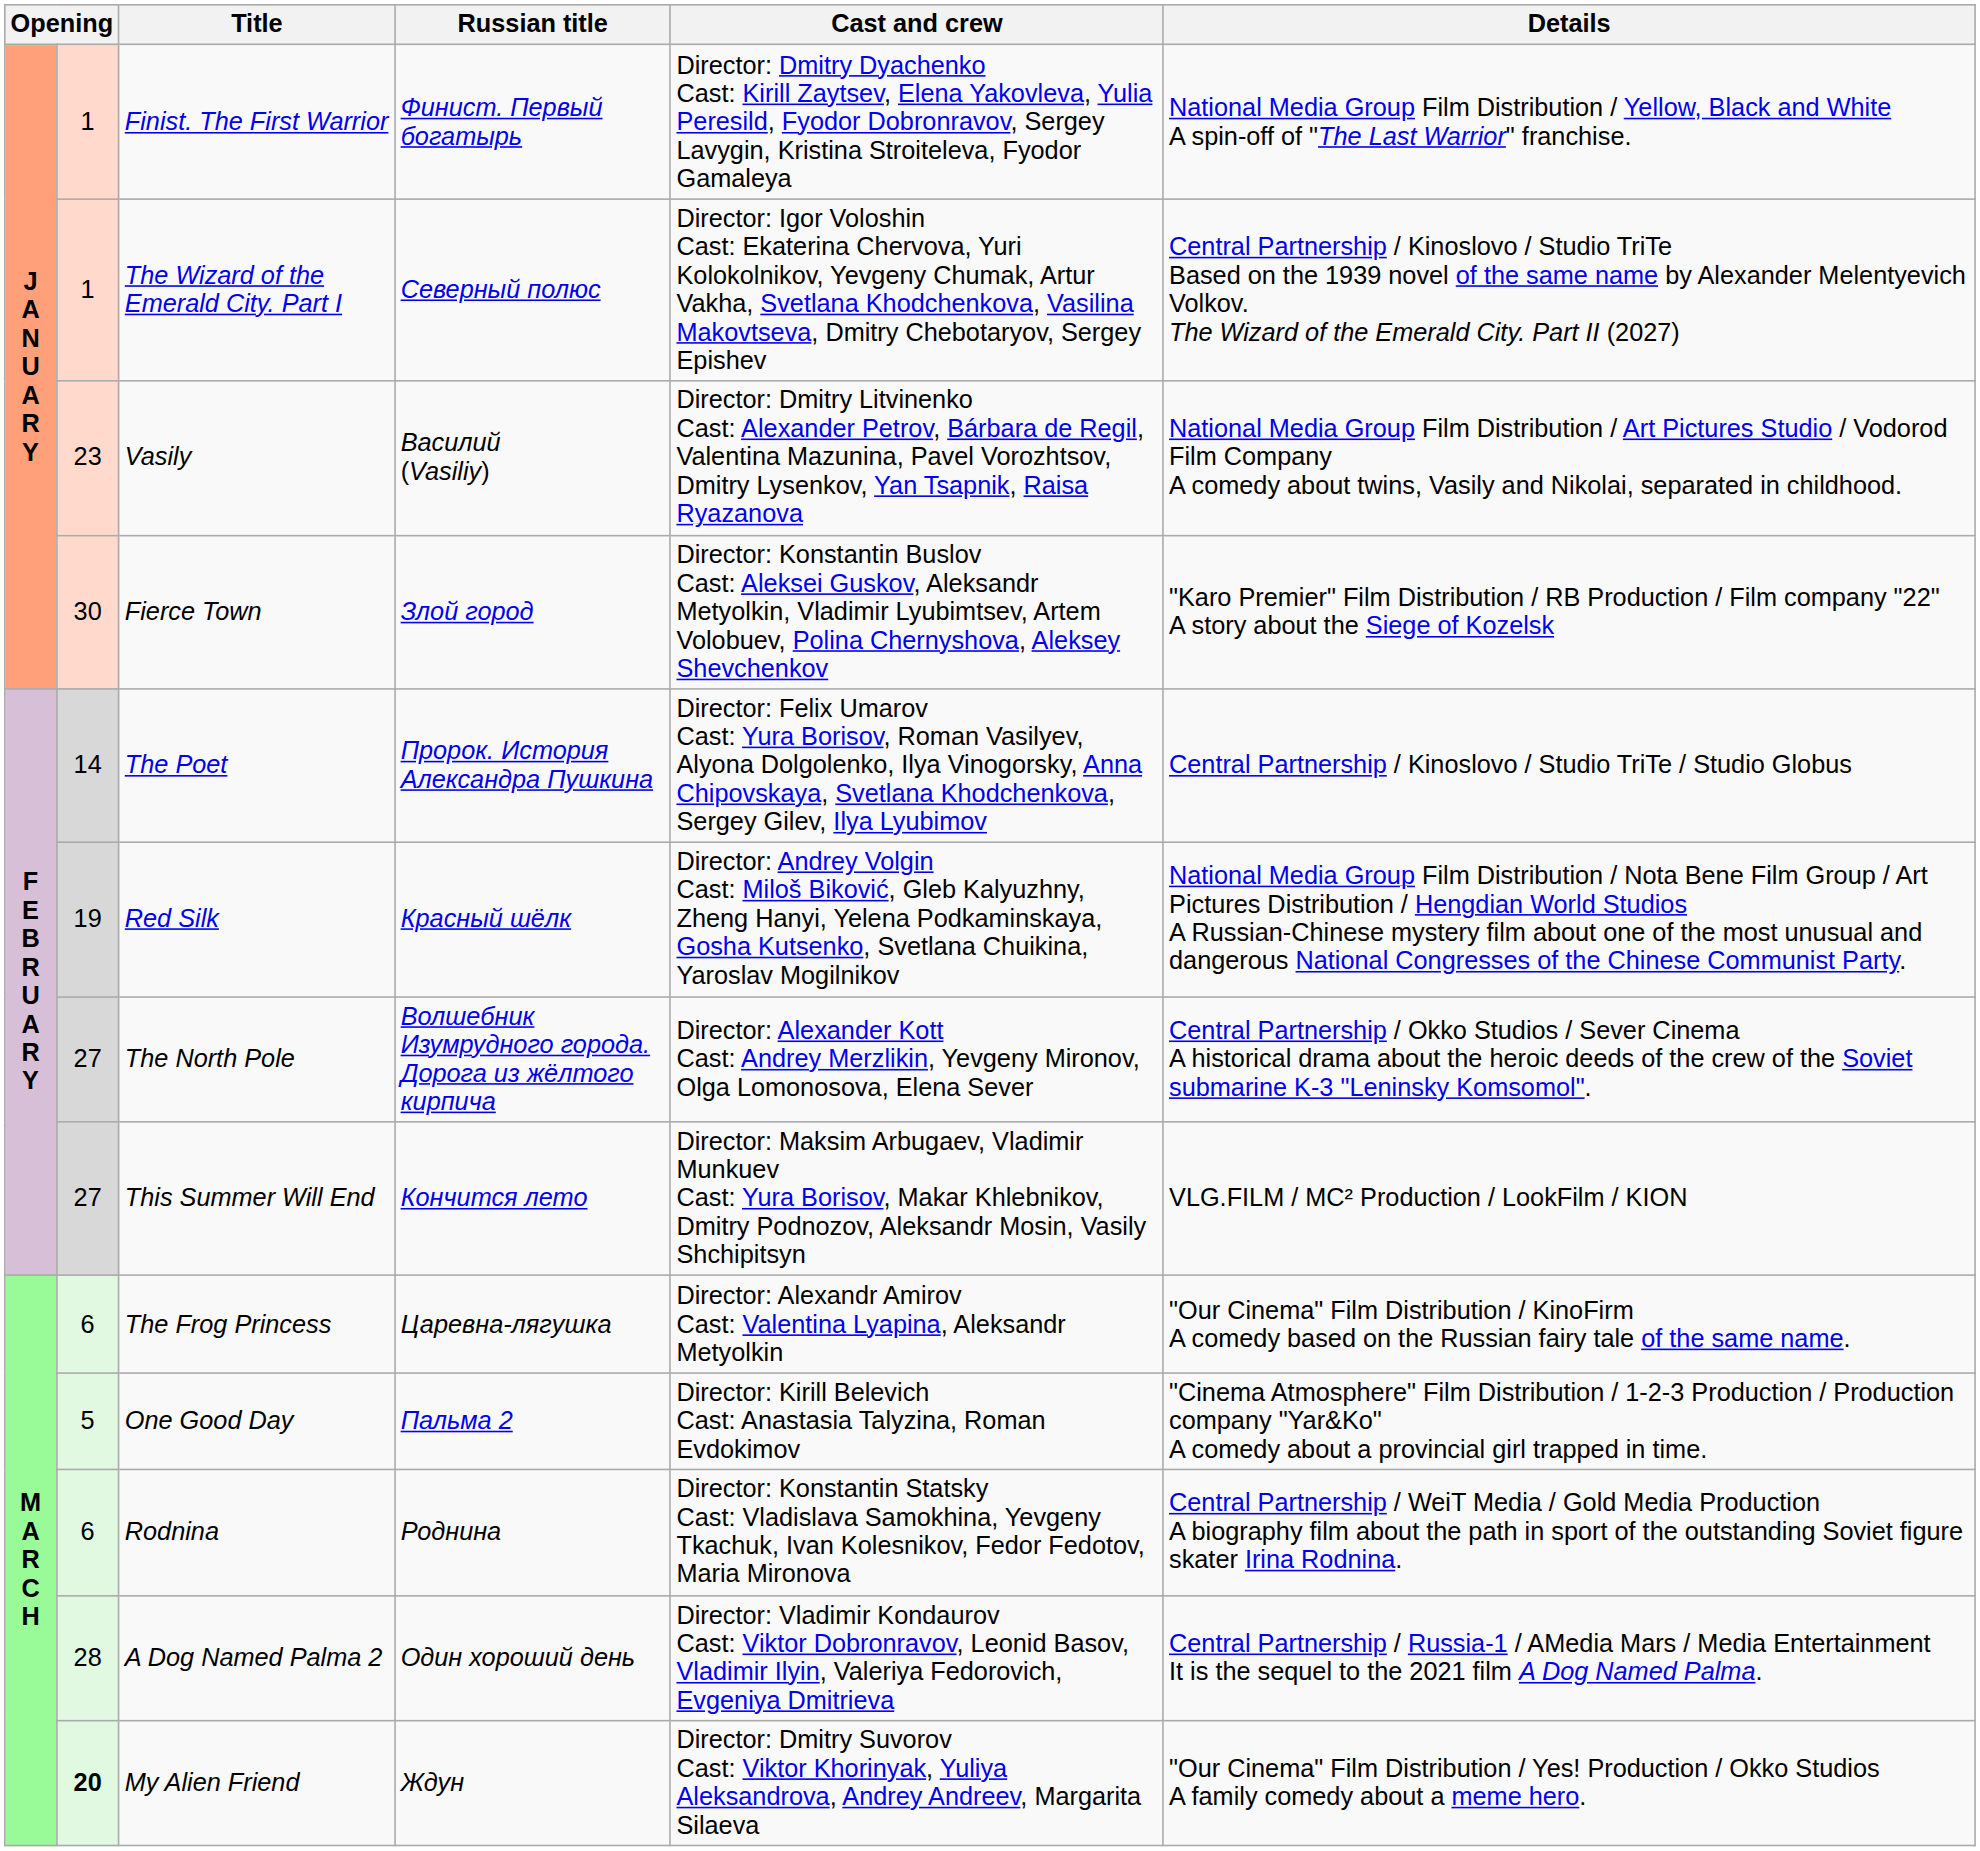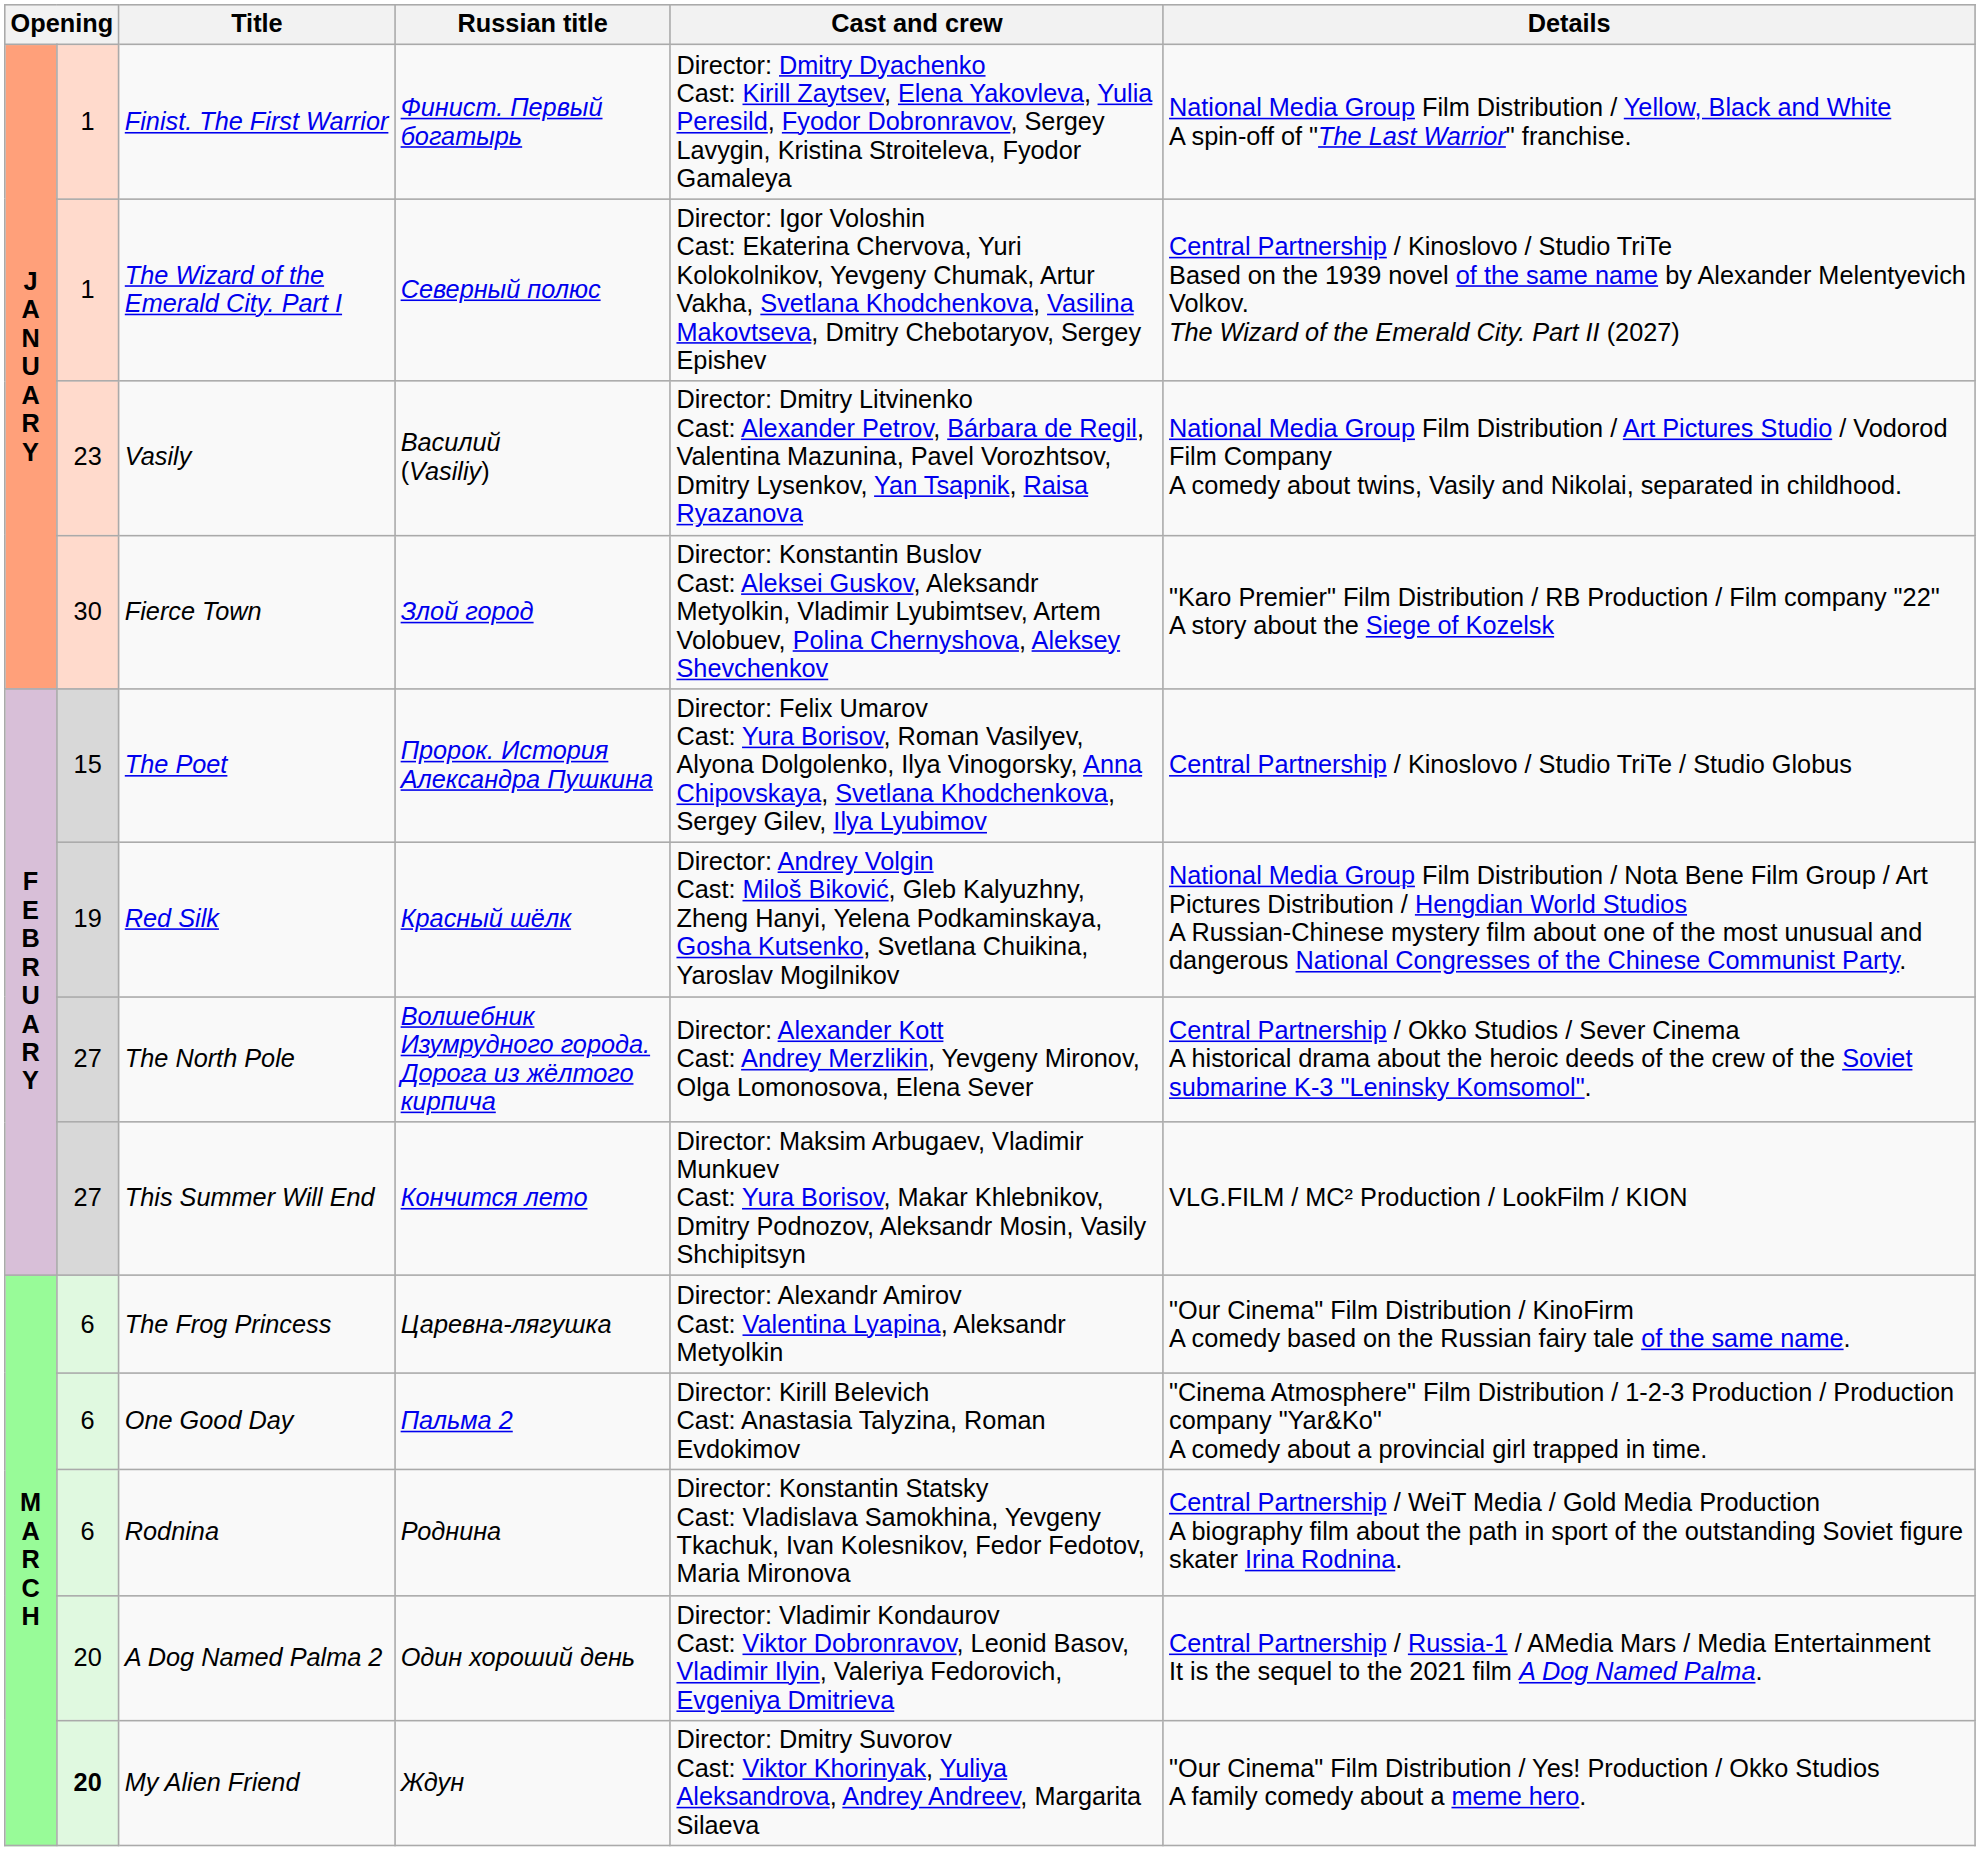The Poet | column 2: 14 -> 15
One Good Day | column 2: 5 -> 6
A Dog Named Palma 2 | column 2: 28 -> 20
